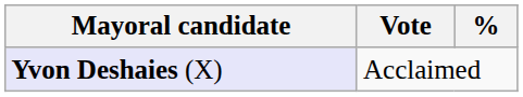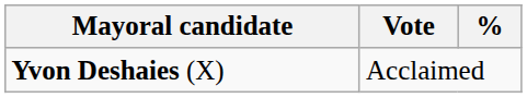Yvon Deshaies (X) | Mayoral candidate: lavender background -> no background
